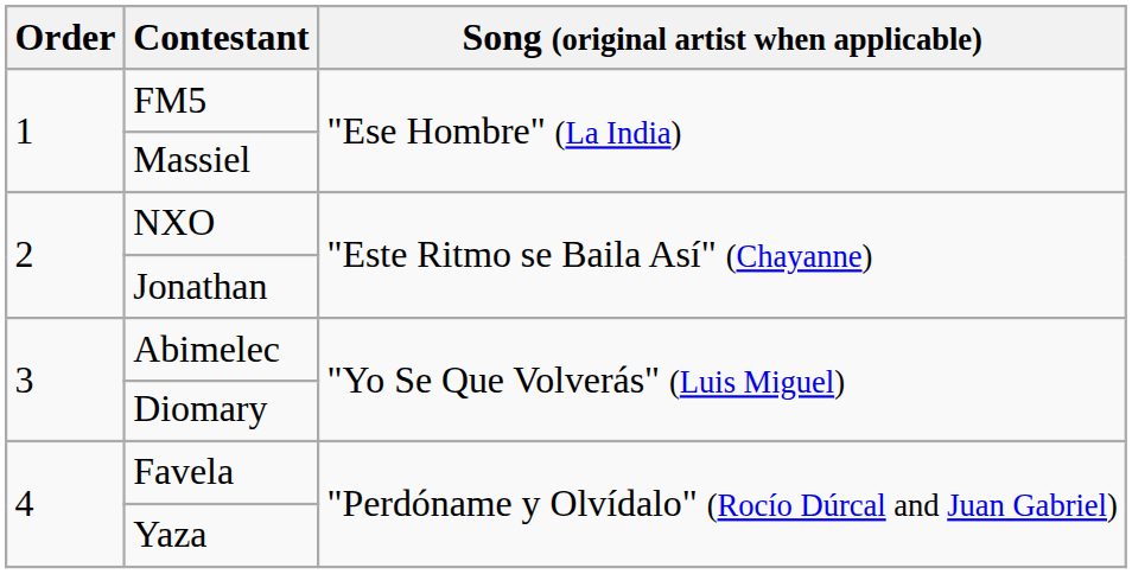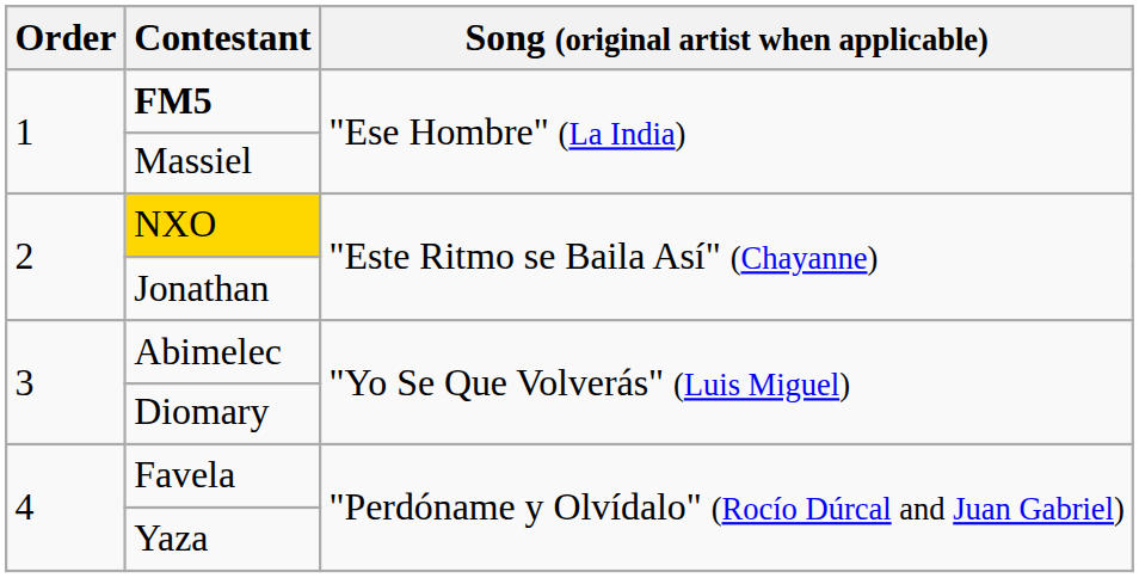FM5 | Contestant: normal -> bold
NXO | Contestant: no background -> gold background
